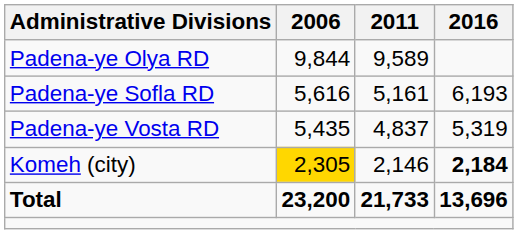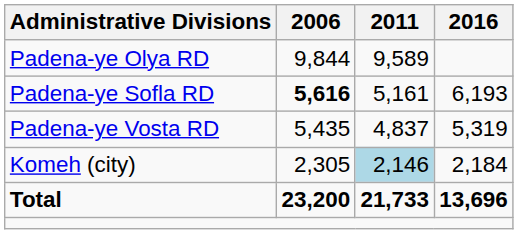Padena-ye Sofla RD | 2006: normal -> bold
Komeh (city) | 2006: gold background -> no background
Komeh (city) | 2011: no background -> lightblue background
Komeh (city) | 2016: bold -> normal
